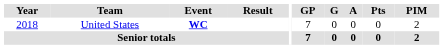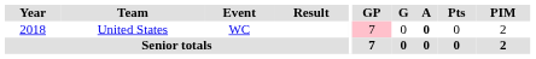United States | Event: bold -> normal
United States | GP: no background -> pink background
United States | A: normal -> bold
